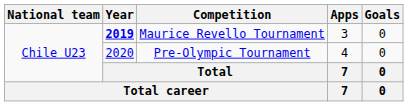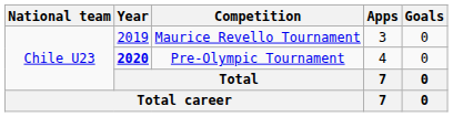Maurice Revello Tournament | Year: bold -> normal
Pre-Olympic Tournament | Year: normal -> bold
